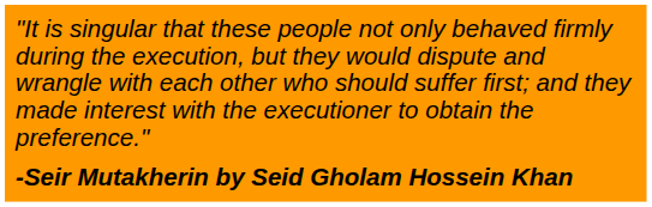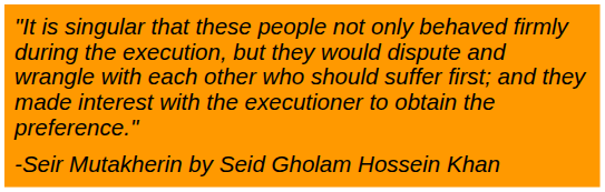row 2 | column 1: bold -> normal
